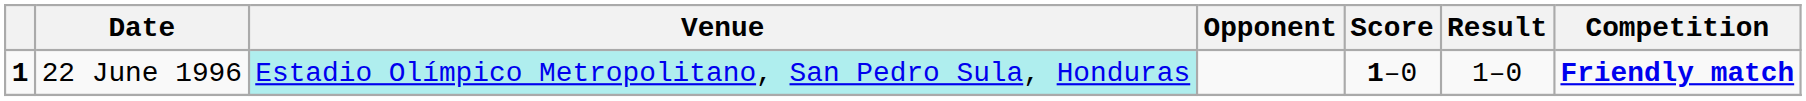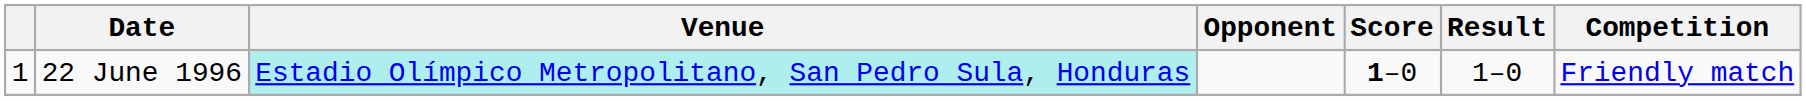22 June 1996 | column 1: bold -> normal
22 June 1996 | Competition: bold -> normal
